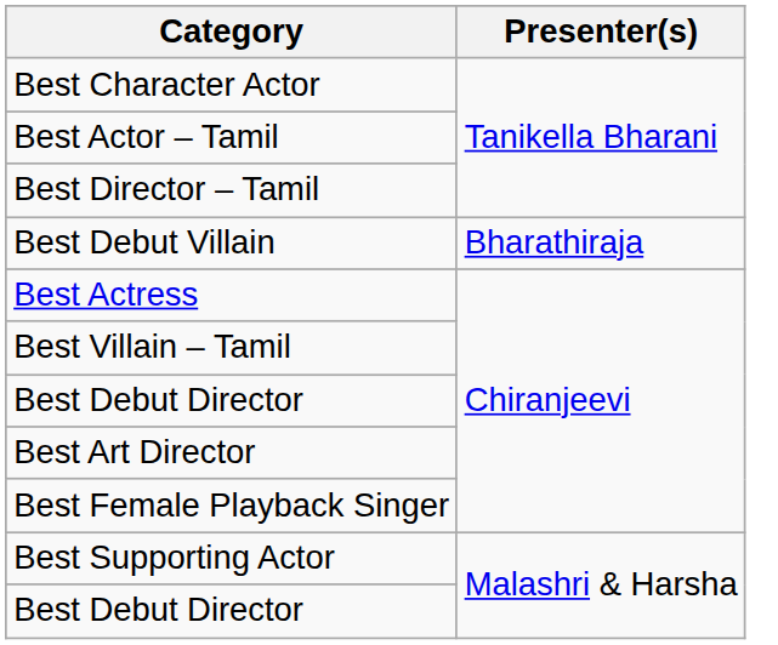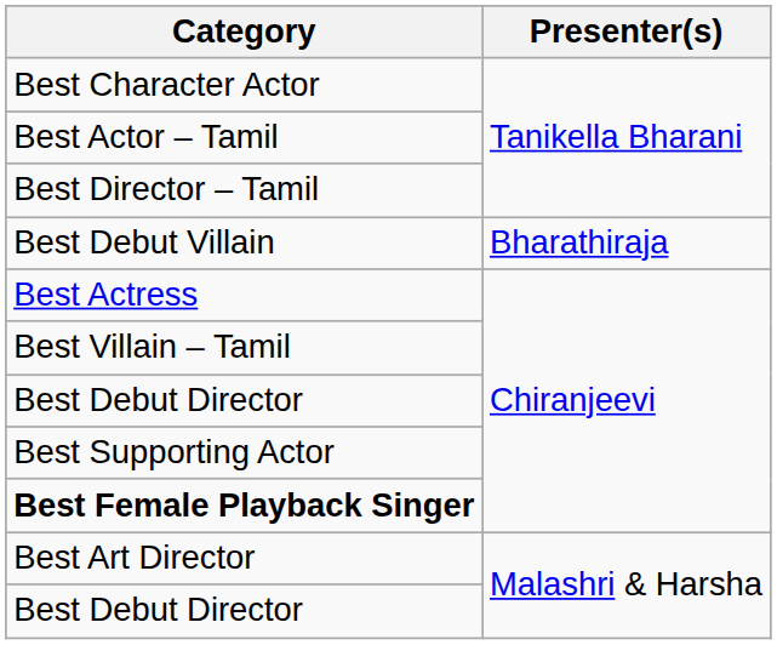row 9 | Category: Best Art Director -> Best Supporting Actor
row 10 | Category: normal -> bold
row 11 | Category: Best Supporting Actor -> Best Art Director
